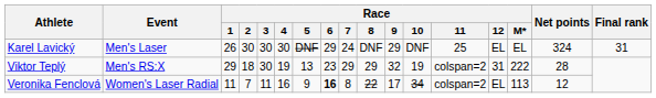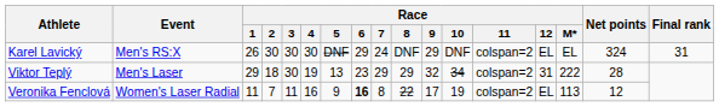Karel Lavický | Event: Men's Laser -> Men's RS:X
Karel Lavický | Race / 11: 25 -> colspan=2
Viktor Teplý | Event: Men's RS:X -> Men's Laser
Viktor Teplý | Race / 10: 19 -> 34
Veronika Fenclová | Race / 10: 34 -> 19
